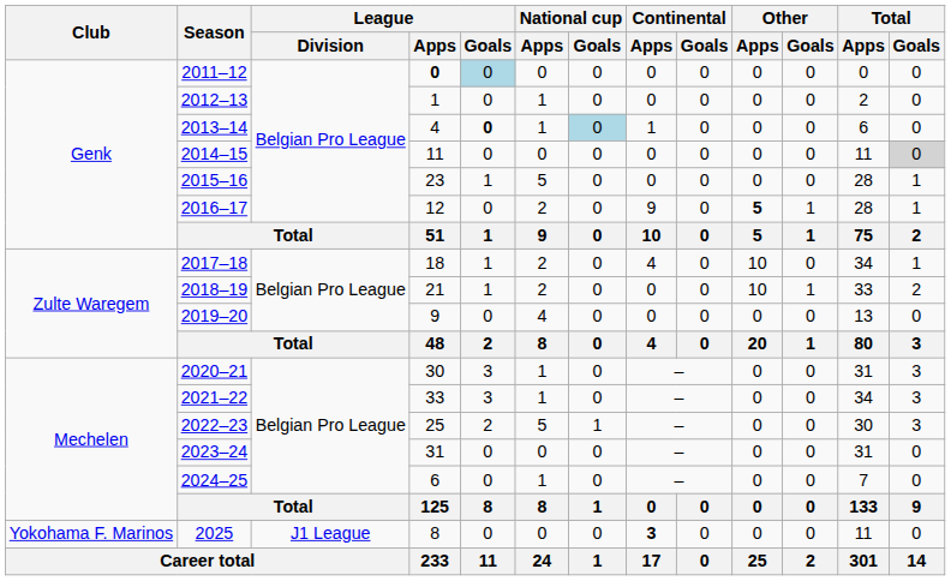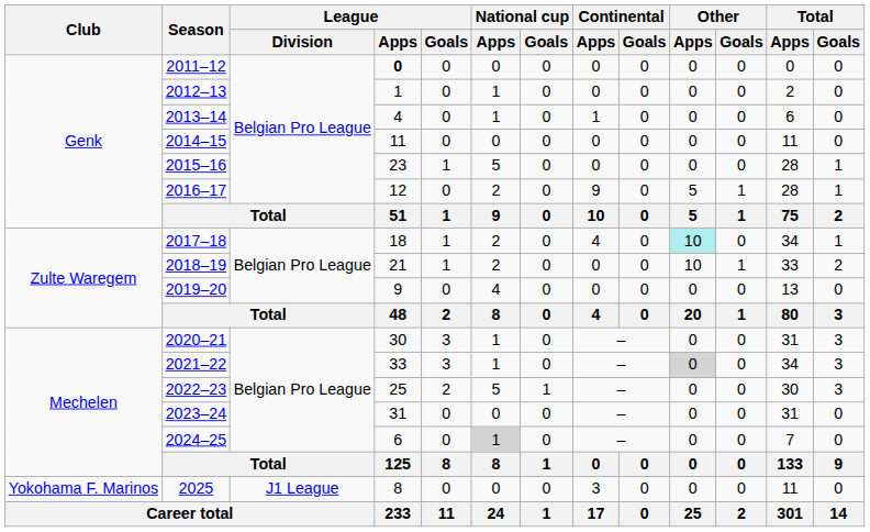2011–12 | League / Goals: lightblue background -> no background
2013–14 | League / Goals: bold -> normal
2013–14 | National cup / Goals: lightblue background -> no background
2014–15 | Total / Goals: lightgrey background -> no background
2016–17 | Other / Apps: bold -> normal
2017–18 | Other / Apps: no background -> paleturquoise background
2021–22 | Other / Apps: no background -> lightgrey background
2024–25 | National cup / Apps: no background -> lightgrey background
2025 | Continental / Apps: bold -> normal
